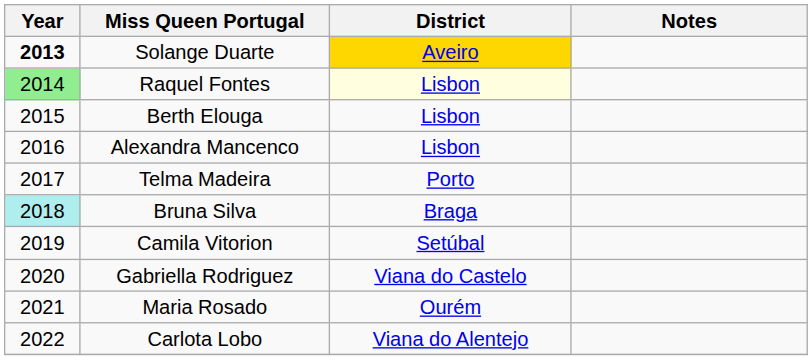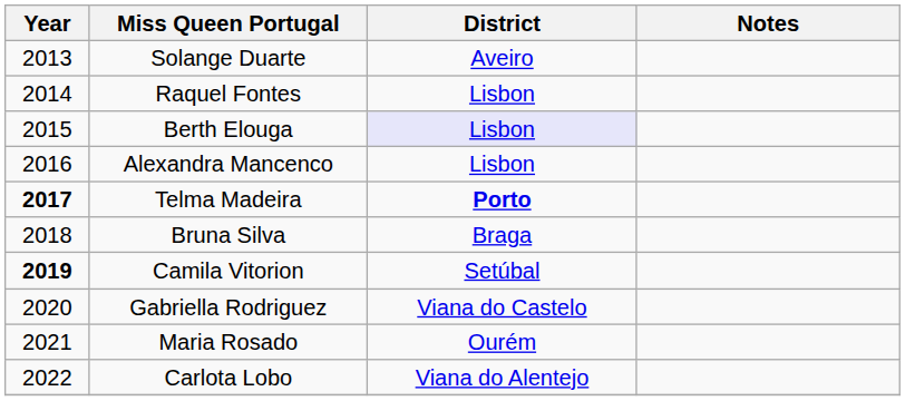Solange Duarte | Year: bold -> normal
Solange Duarte | District: gold background -> no background
Raquel Fontes | Year: lightgreen background -> no background
Raquel Fontes | District: lightyellow background -> no background
Berth Elouga | District: no background -> lavender background
Telma Madeira | Year: normal -> bold
Telma Madeira | District: normal -> bold
Bruna Silva | Year: paleturquoise background -> no background
Camila Vitorion | Year: normal -> bold
